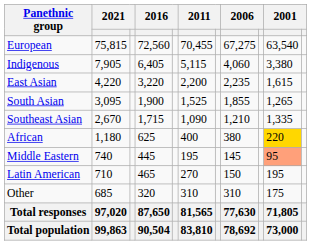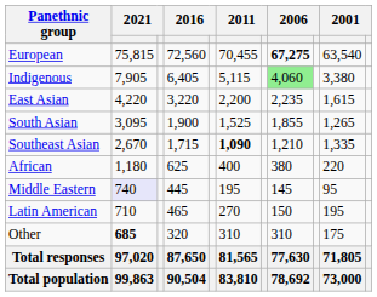European | column 8: normal -> bold
Indigenous | column 8: no background -> lightgreen background
Southeast Asian | column 6: normal -> bold
African | column 10: gold background -> no background
Middle Eastern | column 2: no background -> lavender background
Middle Eastern | column 10: lightsalmon background -> no background
Other | column 2: normal -> bold
